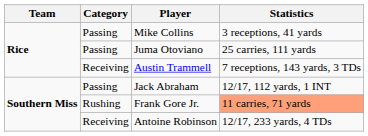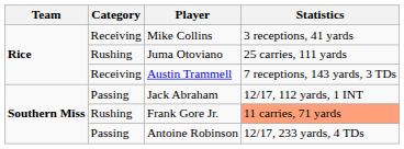Mike Collins | Category: Passing -> Receiving
Juma Otoviano | Category: Passing -> Rushing
Antoine Robinson | Category: Receiving -> Passing
